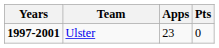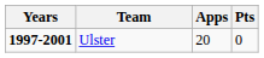Ulster | Apps: 23 -> 20
